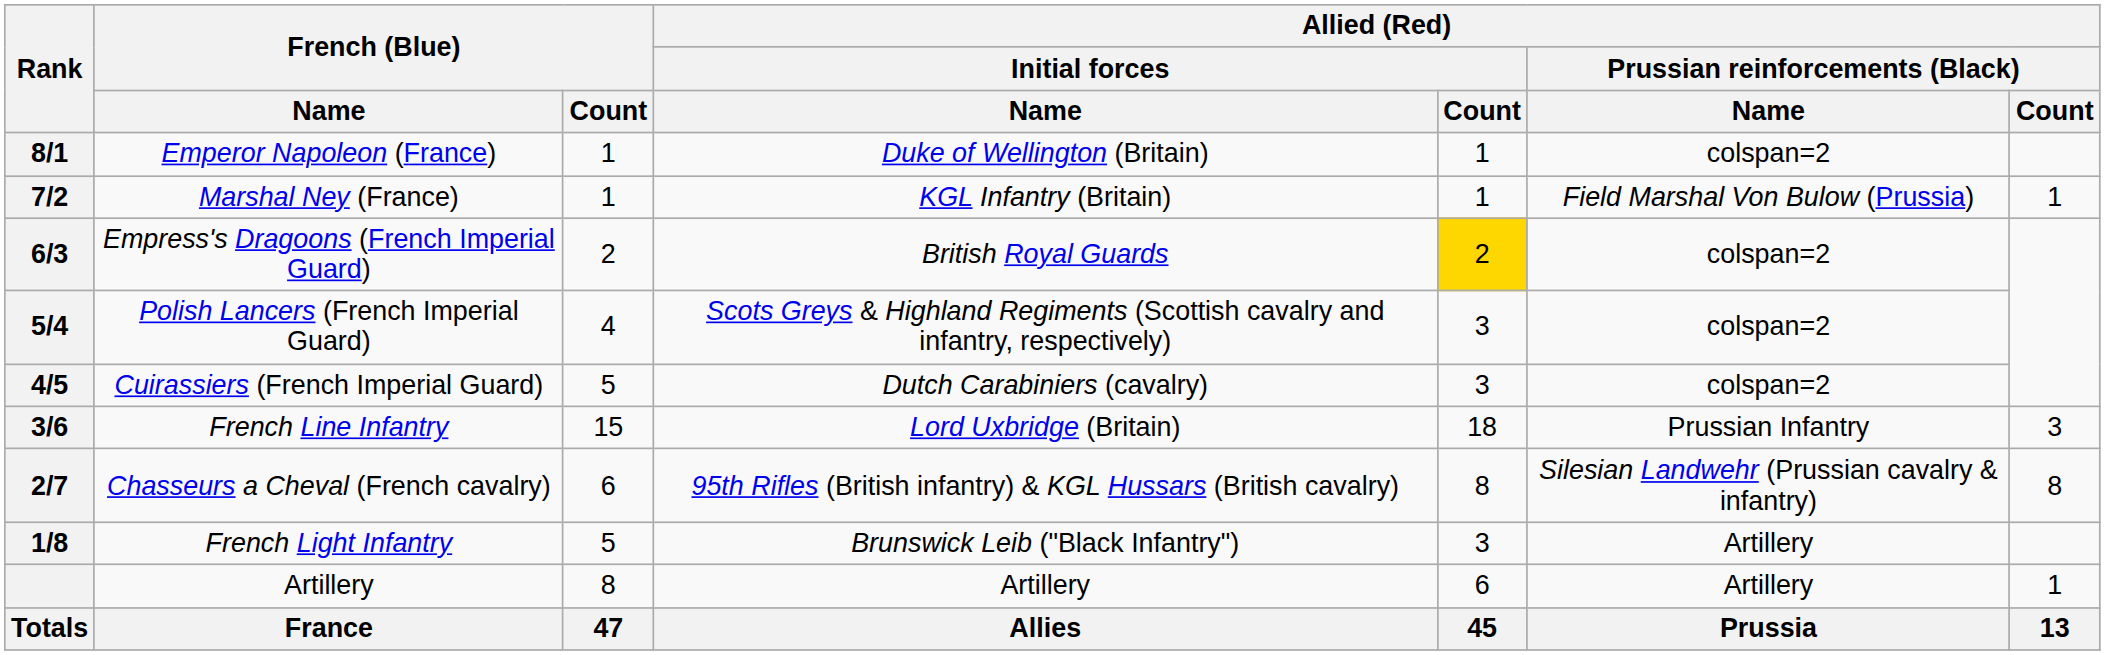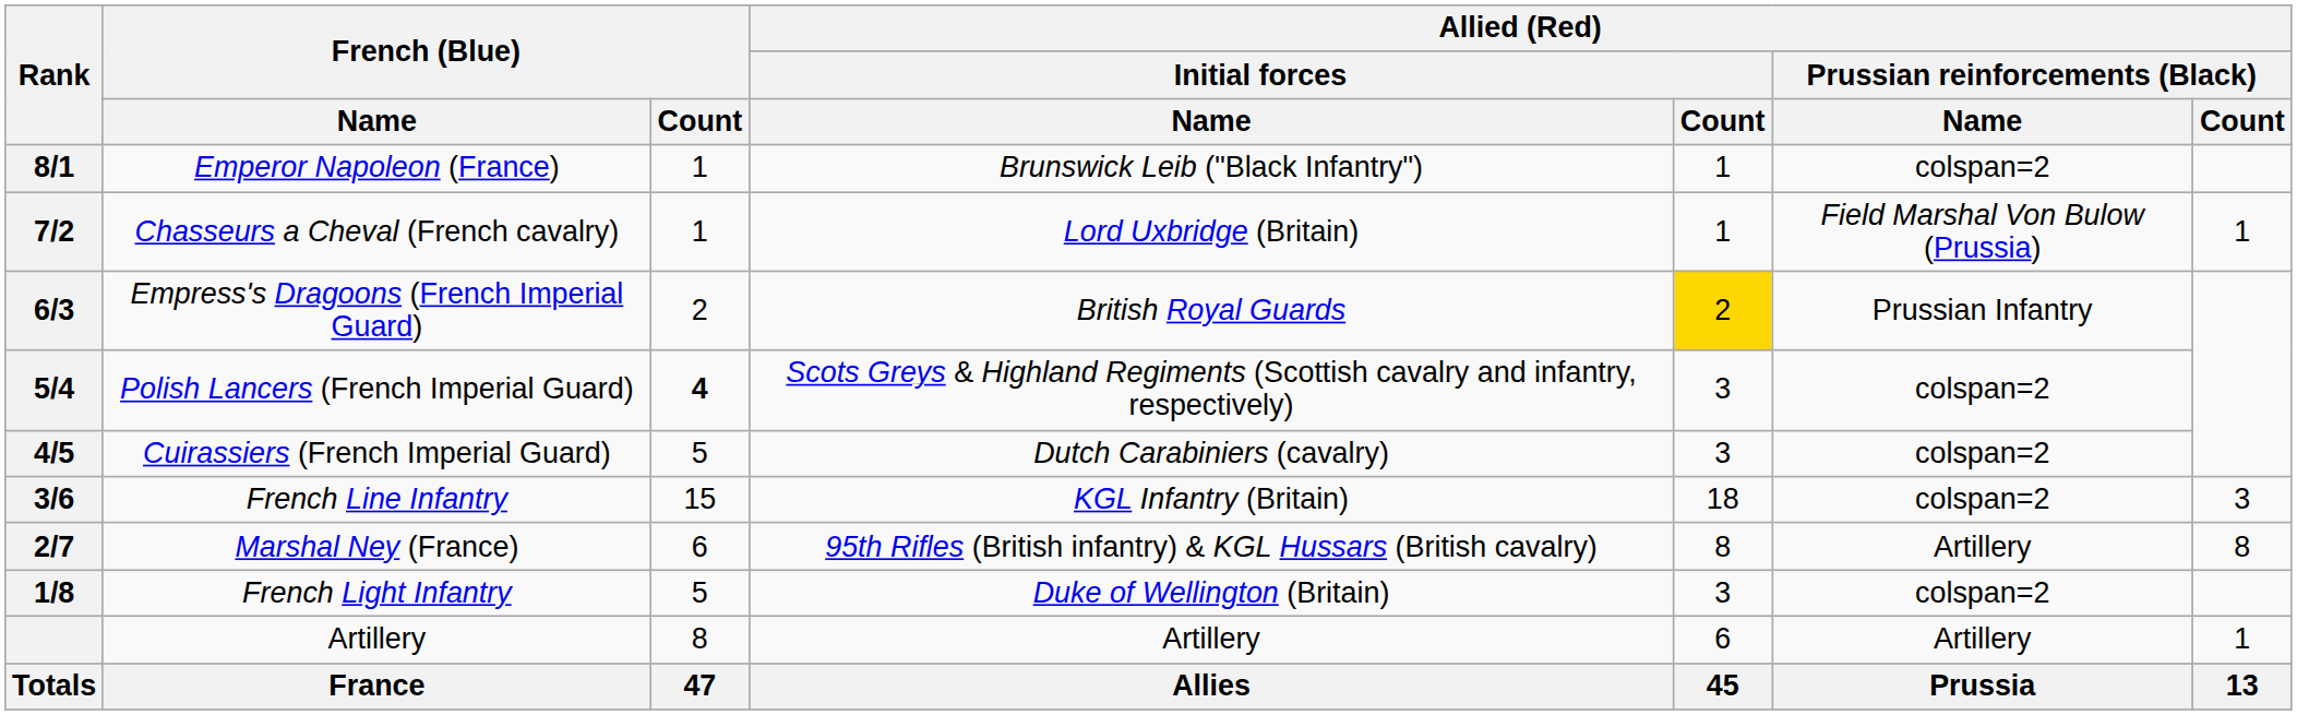8/1 | Allied (Red) / Initial forces / Name: Duke of Wellington (Britain) -> Brunswick Leib ("Black Infantry")
7/2 | French (Blue) / Name: Marshal Ney (France) -> Chasseurs a Cheval (French cavalry)
7/2 | Allied (Red) / Initial forces / Name: KGL Infantry (Britain) -> Lord Uxbridge (Britain)
6/3 | Allied (Red) / Prussian reinforcements (Black) / Name: colspan=2 -> Prussian Infantry
5/4 | French (Blue) / Count: normal -> bold
3/6 | Allied (Red) / Initial forces / Name: Lord Uxbridge (Britain) -> KGL Infantry (Britain)
3/6 | Allied (Red) / Prussian reinforcements (Black) / Name: Prussian Infantry -> colspan=2
2/7 | French (Blue) / Name: Chasseurs a Cheval (French cavalry) -> Marshal Ney (France)
2/7 | Allied (Red) / Prussian reinforcements (Black) / Name: Silesian Landwehr (Prussian cavalry & infantry) -> Artillery
1/8 | Allied (Red) / Initial forces / Name: Brunswick Leib ("Black Infantry") -> Duke of Wellington (Britain)
1/8 | Allied (Red) / Prussian reinforcements (Black) / Name: Artillery -> colspan=2
